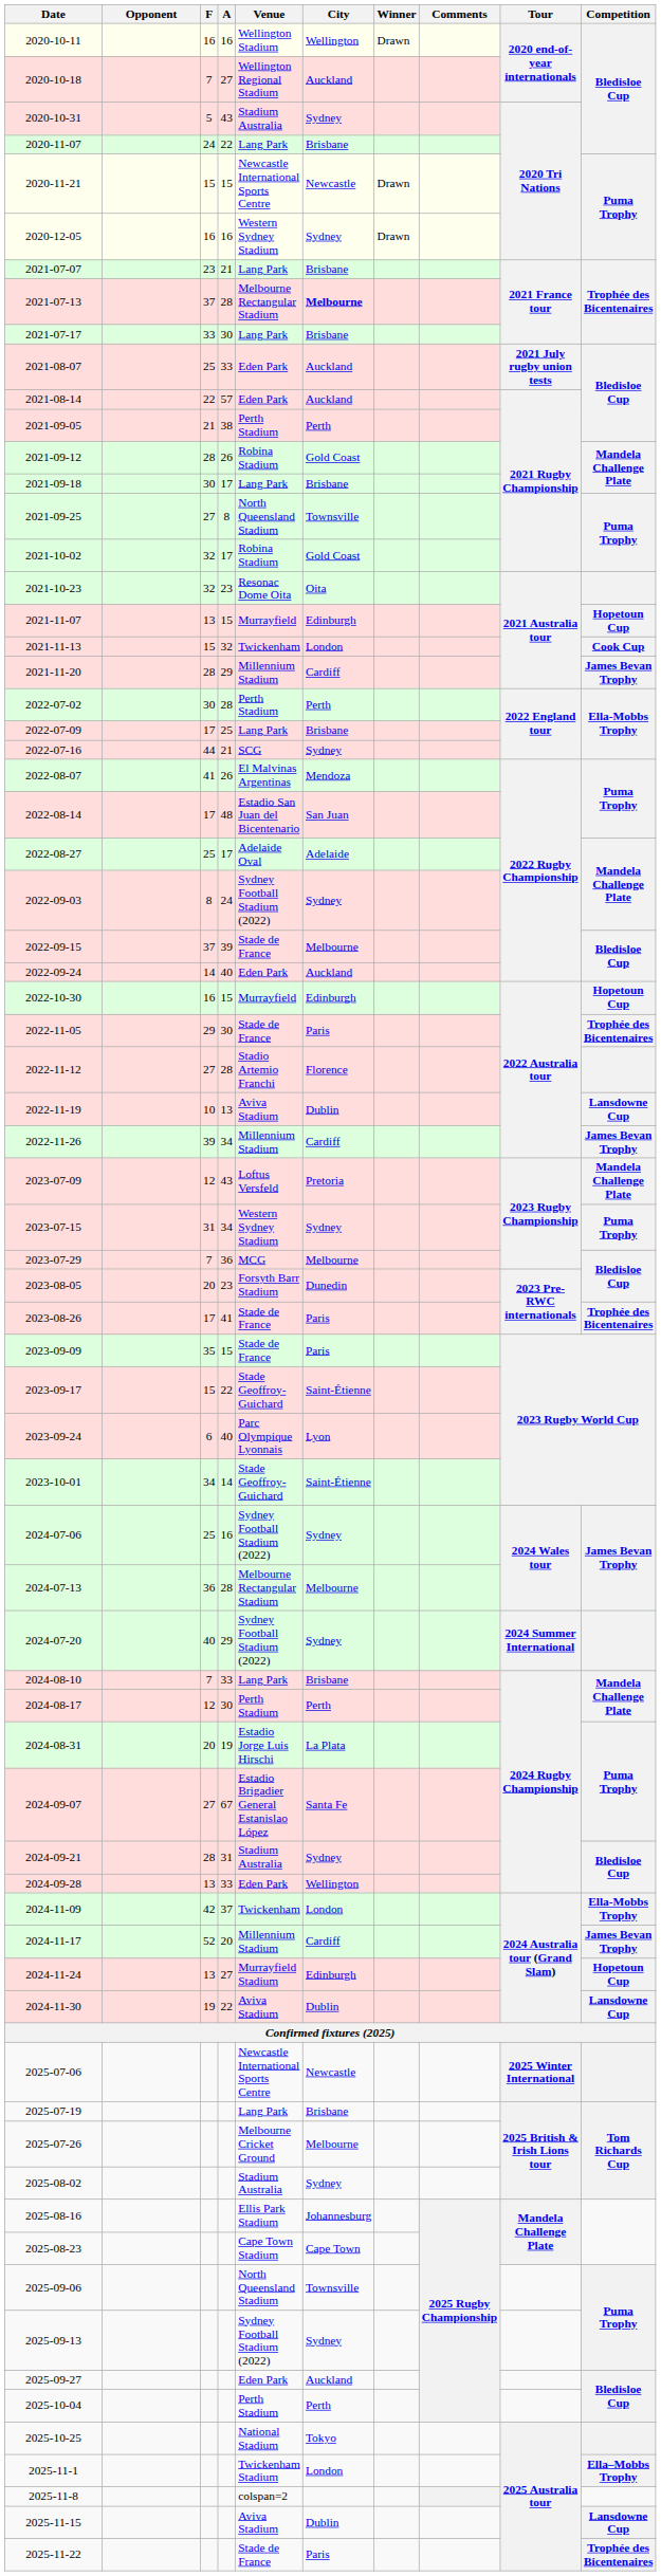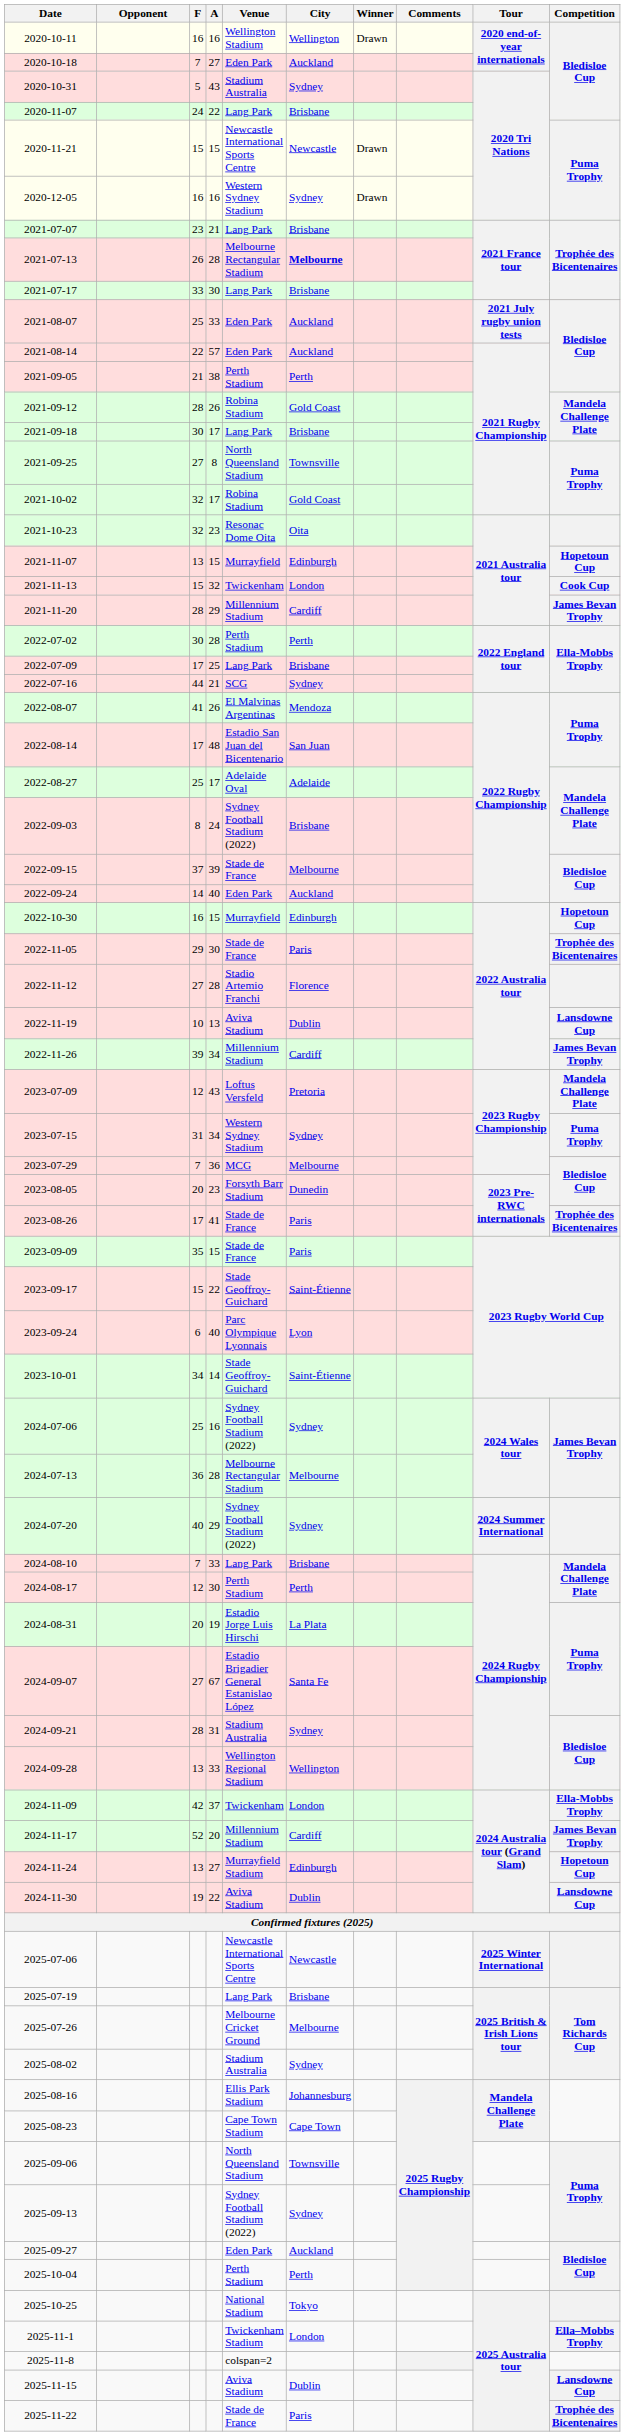2020-10-18 | Venue: Wellington Regional Stadium -> Eden Park
2021-07-13 | F: 37 -> 26
2022-09-03 | City: Sydney -> Brisbane
2024-09-28 | Venue: Eden Park -> Wellington Regional Stadium
